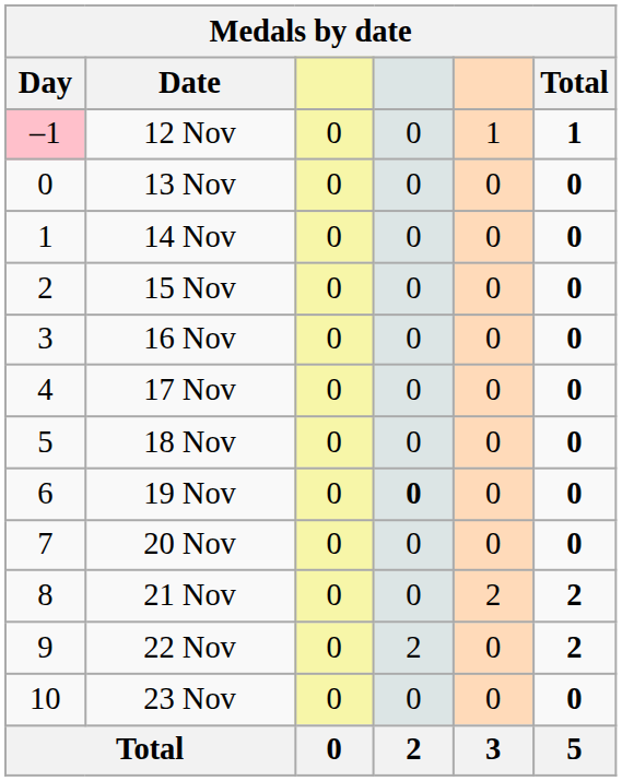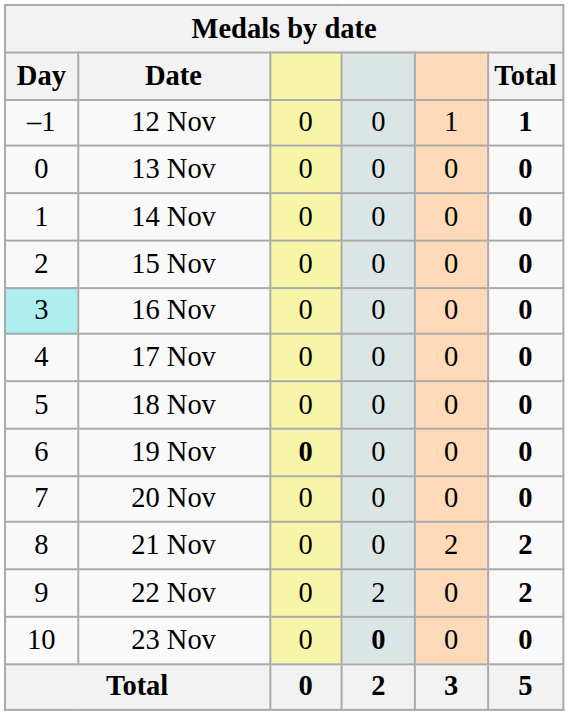12 Nov | Day: pink background -> no background
16 Nov | Day: no background -> paleturquoise background
19 Nov | column 3: normal -> bold
19 Nov | column 4: bold -> normal
23 Nov | column 4: normal -> bold
